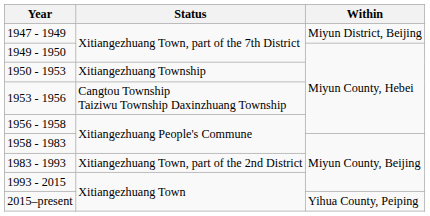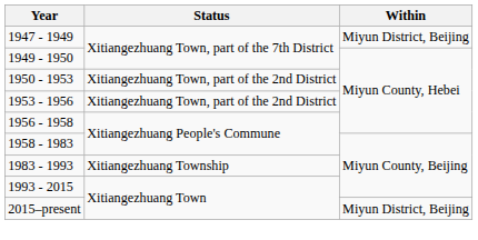1950 - 1953 | Status: Xitiangezhuang Township -> Xitiangezhuang Town, part of the 2nd District
1953 - 1956 | Status: Cangtou Township Taiziwu Township Daxinzhuang Township -> Xitiangezhuang Town, part of the 2nd District
1983 - 1993 | Status: Xitiangezhuang Town, part of the 2nd District -> Xitiangezhuang Township
2015–present | Within: Yihua County, Peiping -> Miyun District, Beijing
